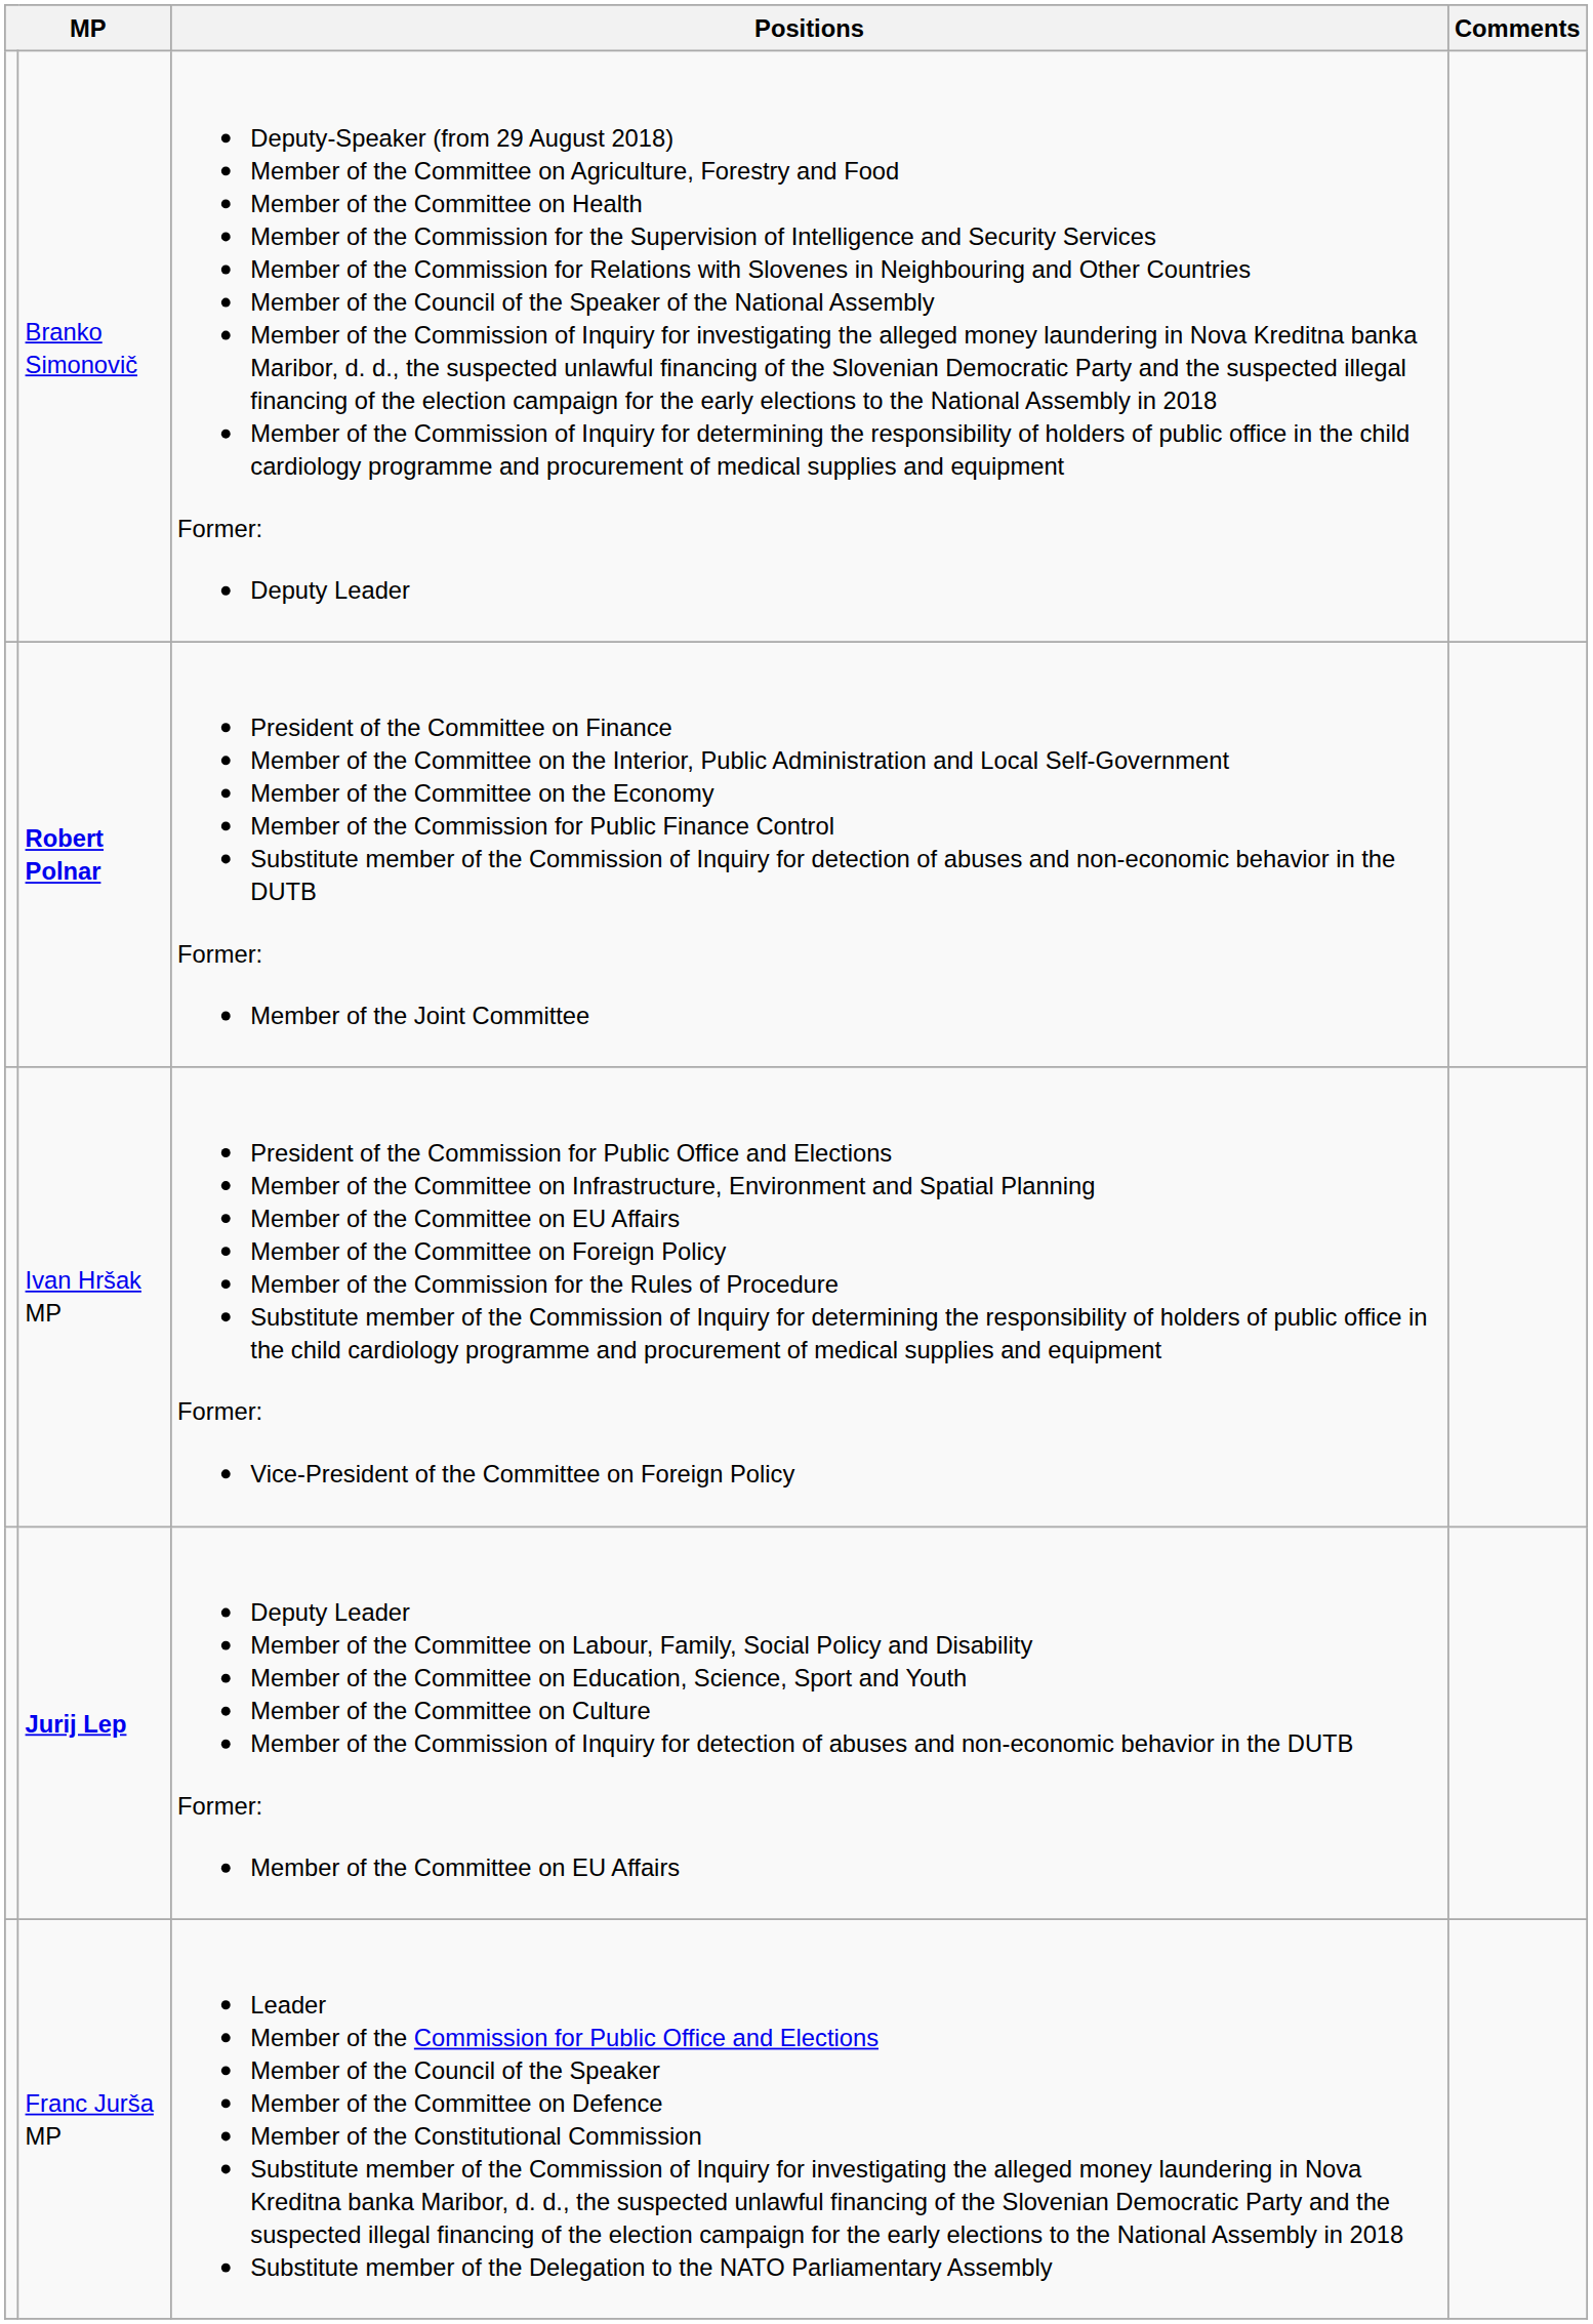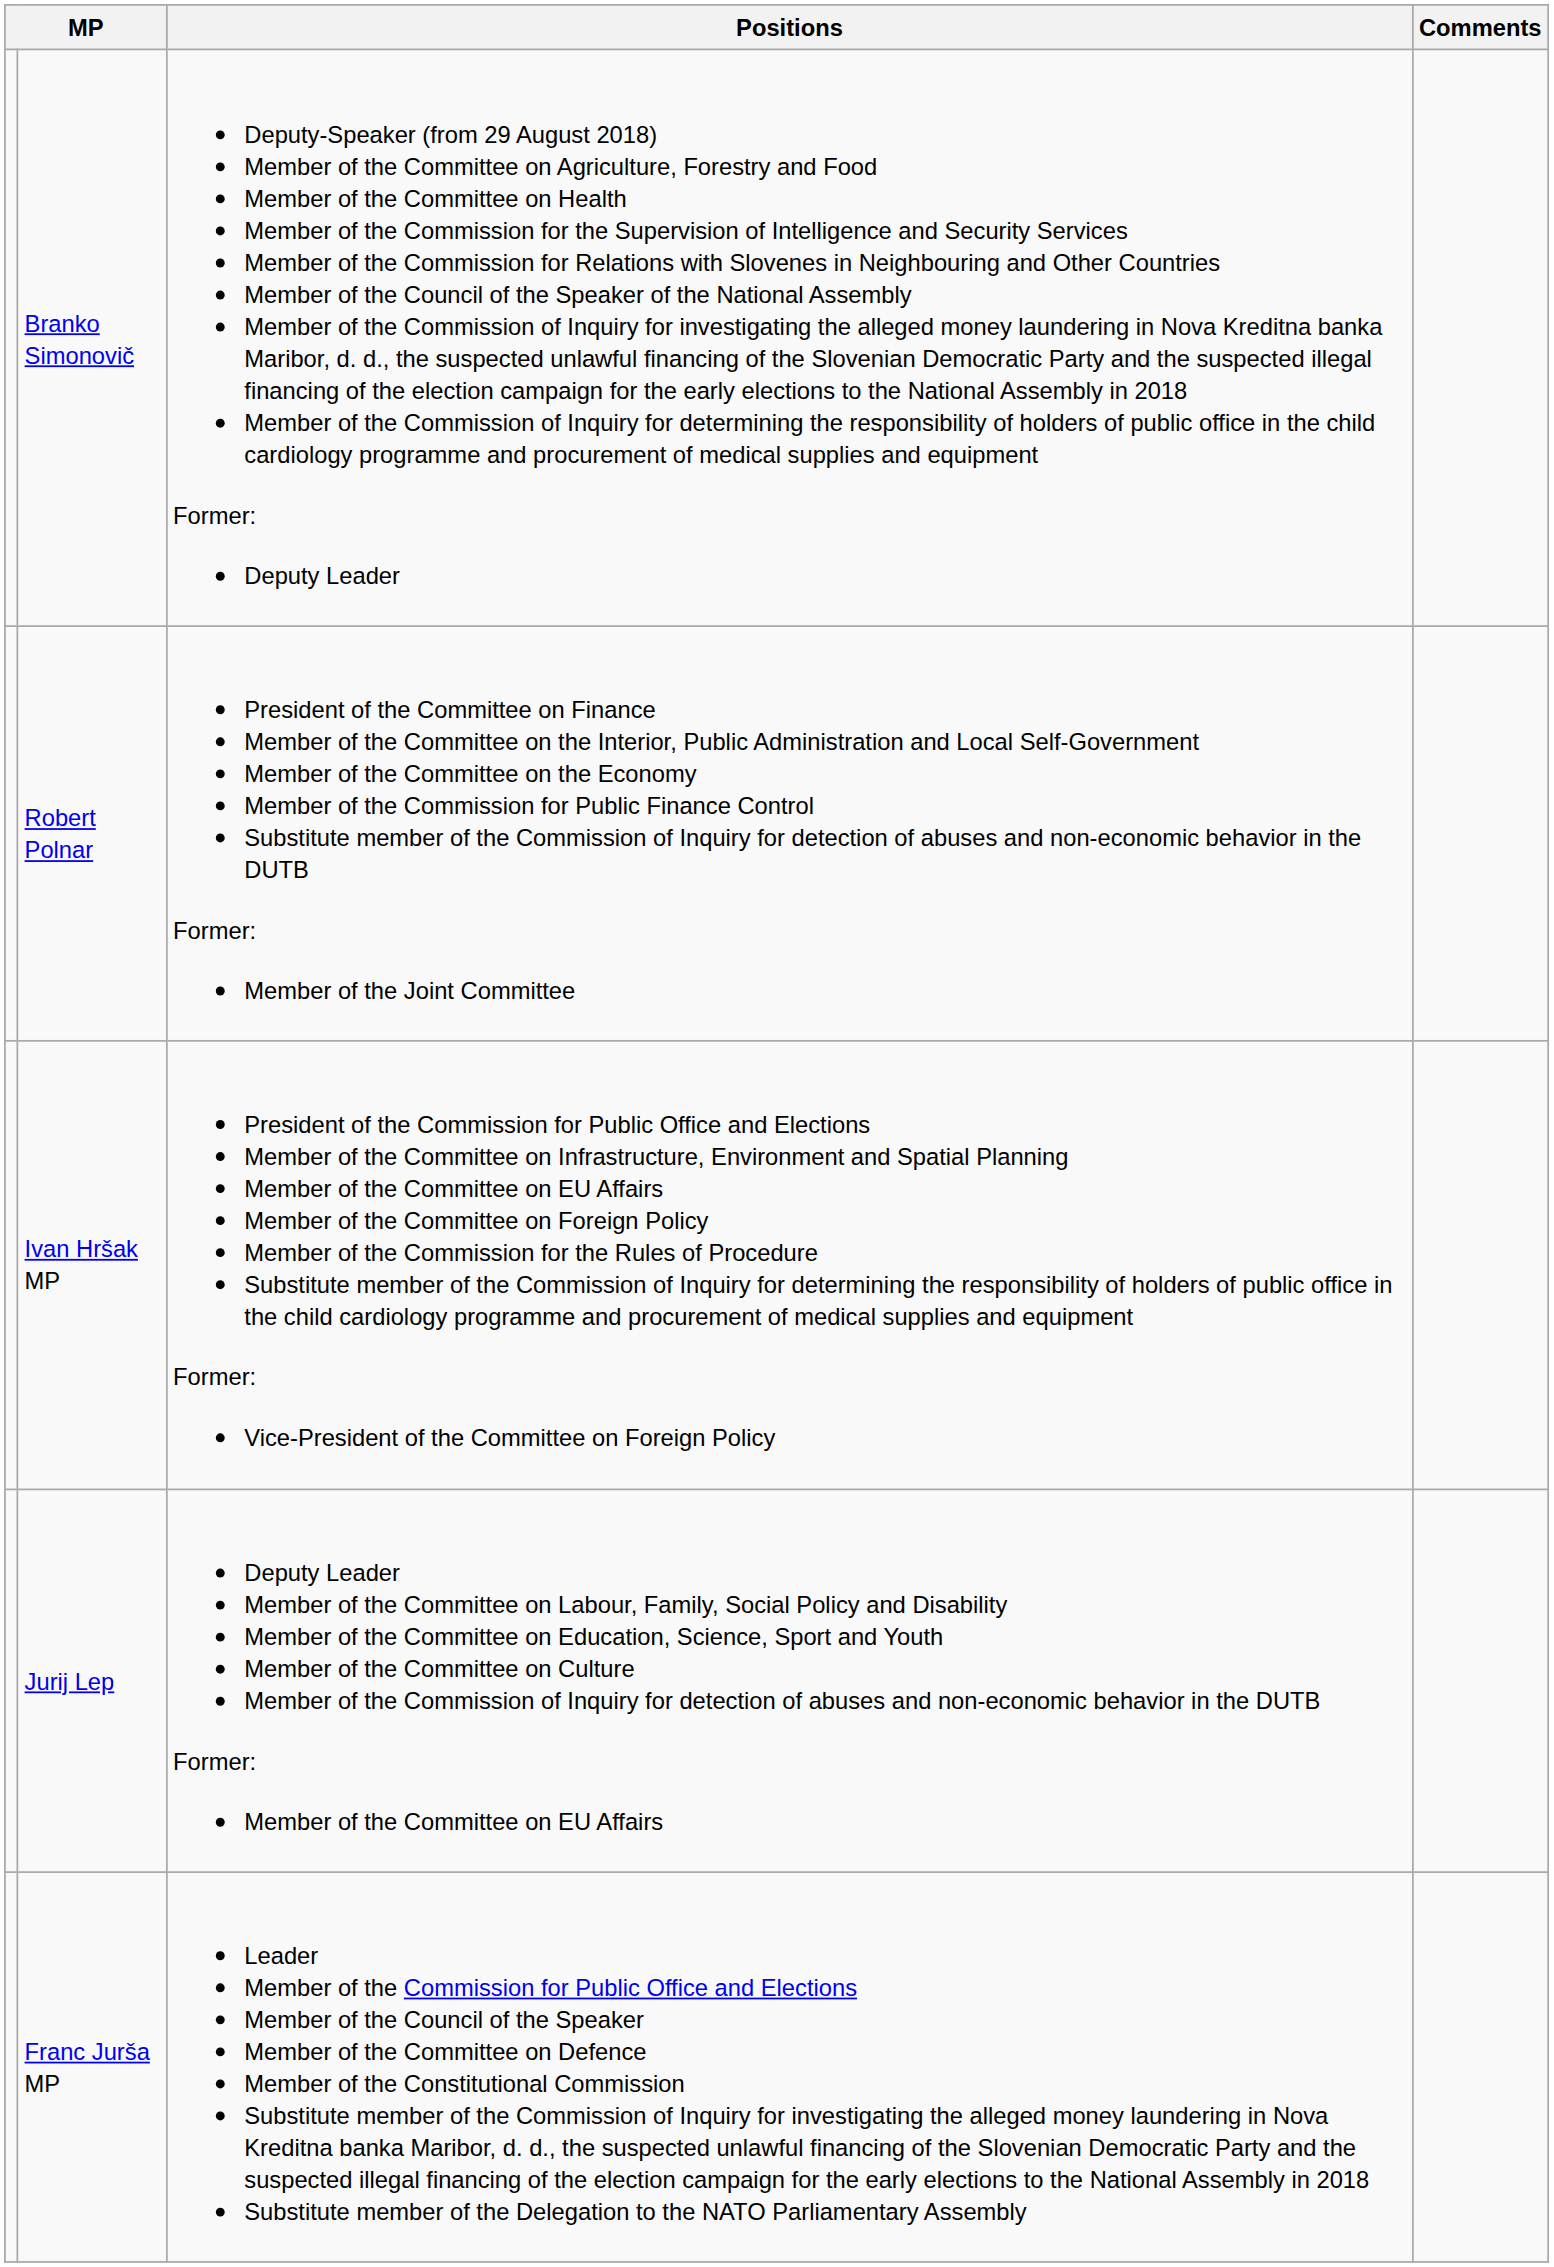Robert Polnar | column 2: bold -> normal
Jurij Lep | column 2: bold -> normal
